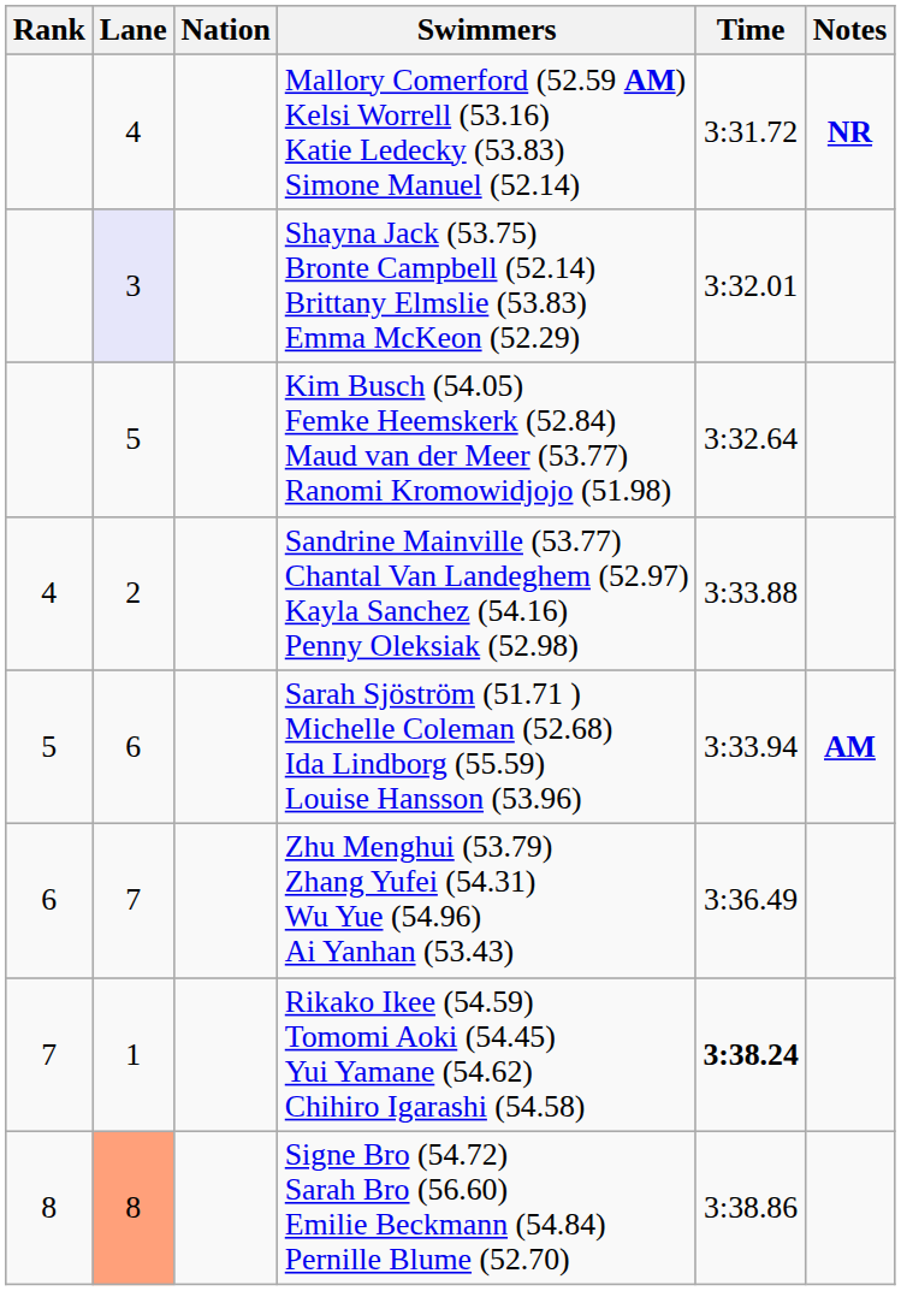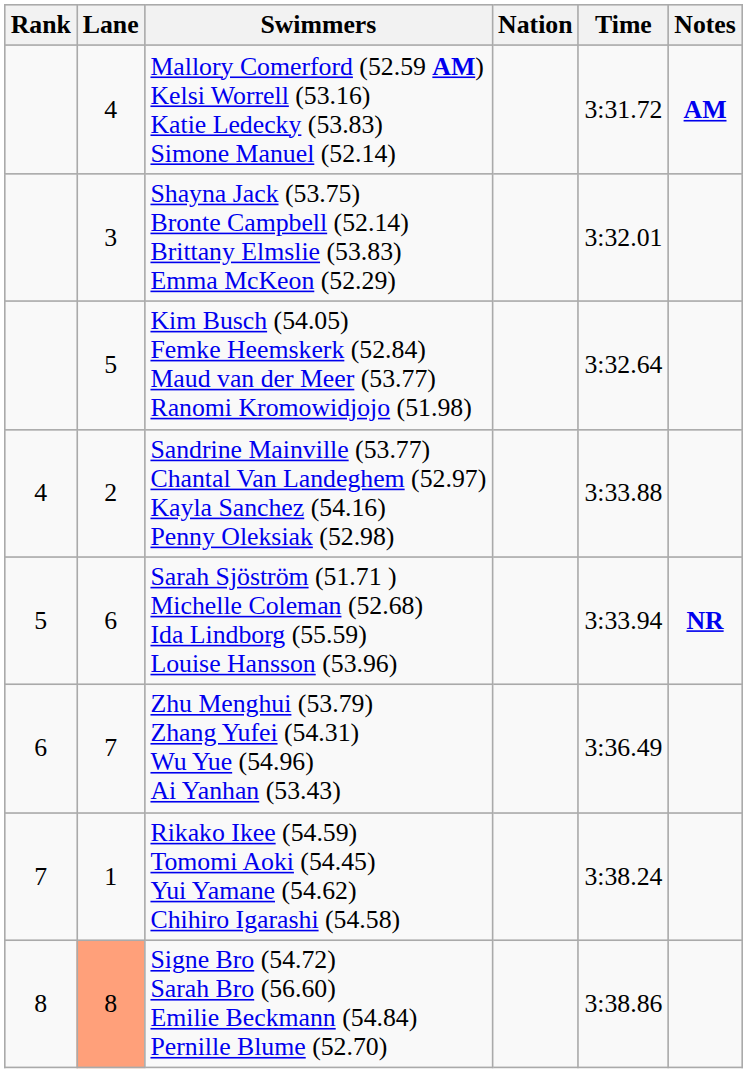columns swapped: Nation <-> Swimmers
row 2 | Notes: NR -> AM
row 3 | Lane: lavender background -> no background
row 6 | Notes: AM -> NR
row 8 | Time: bold -> normal
